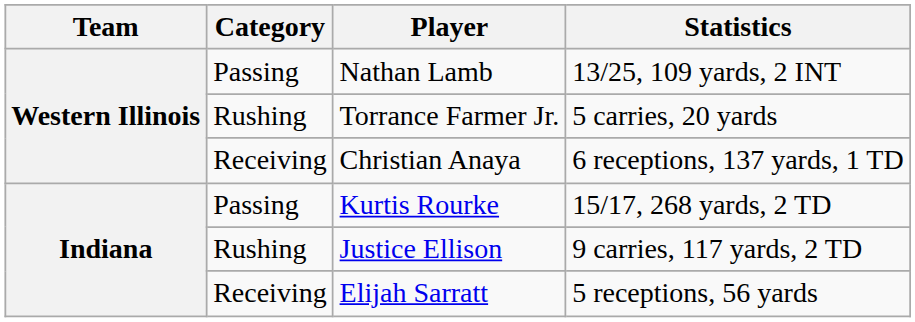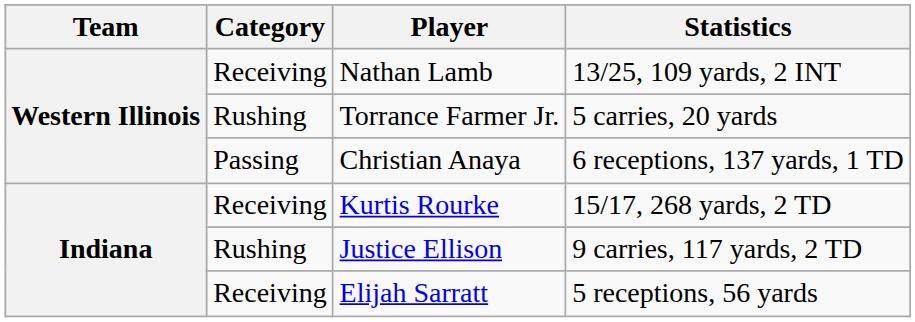Nathan Lamb | Category: Passing -> Receiving
Christian Anaya | Category: Receiving -> Passing
Kurtis Rourke | Category: Passing -> Receiving
